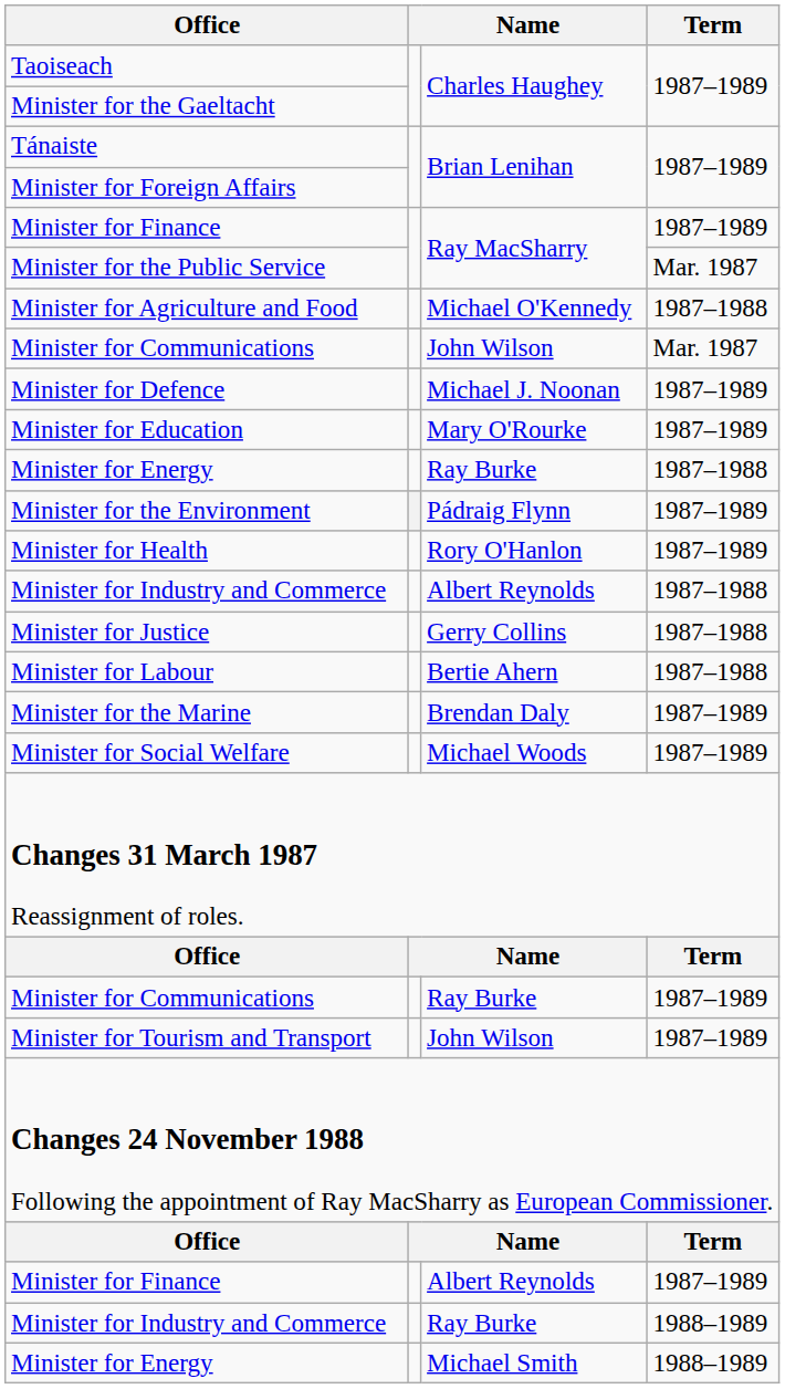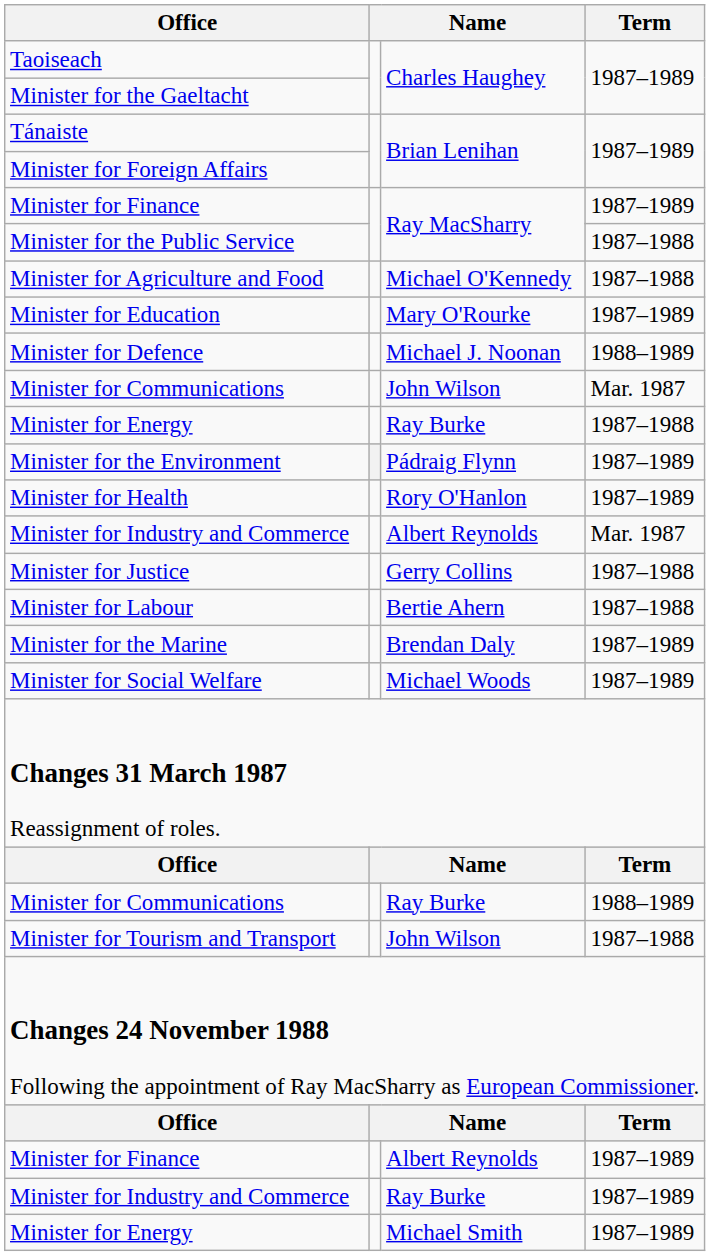Minister for the Public Service | Term: Mar. 1987 -> 1987–1988
rows swapped: Minister for Communications / John Wilson <-> Minister for Education
Minister for Defence | Term: 1987–1989 -> 1988–1989
Minister for Industry and Commerce / Albert Reynolds | Term: 1987–1988 -> Mar. 1987
Minister for Communications / Ray Burke | Term: 1987–1989 -> 1988–1989
Minister for Tourism and Transport | Term: 1987–1989 -> 1987–1988
Minister for Industry and Commerce / Ray Burke | Term: 1988–1989 -> 1987–1989
Minister for Energy / Michael Smith | Term: 1988–1989 -> 1987–1989
